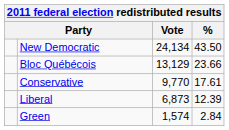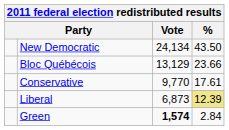Liberal | %: no background -> khaki background
Green | Vote: normal -> bold
